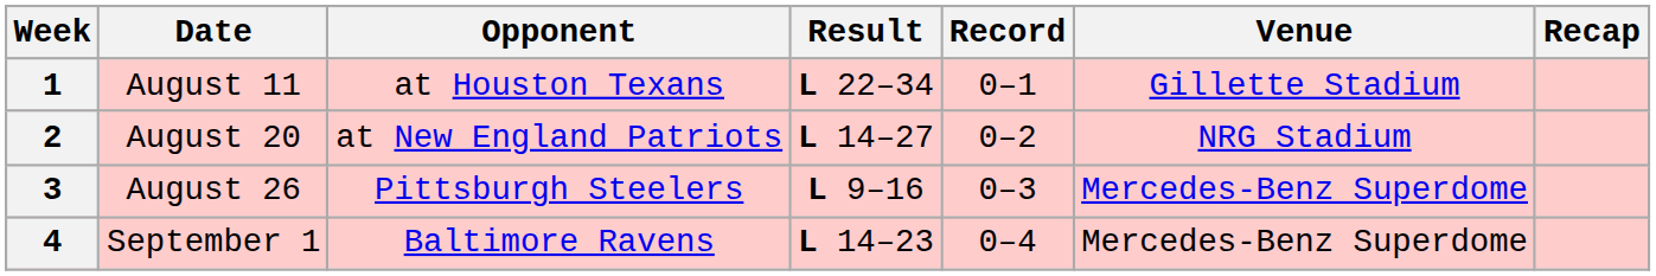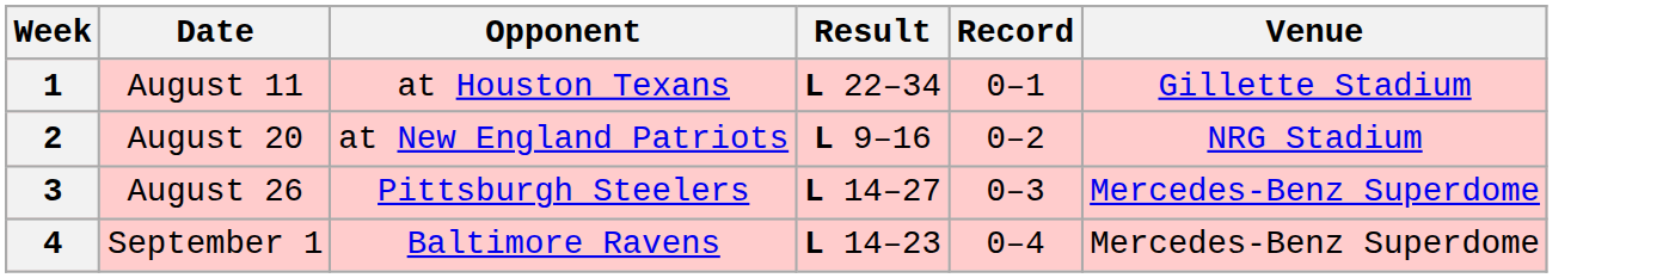- column: Recap
2 | Result: L 14–27 -> L 9–16
3 | Result: L 9–16 -> L 14–27
